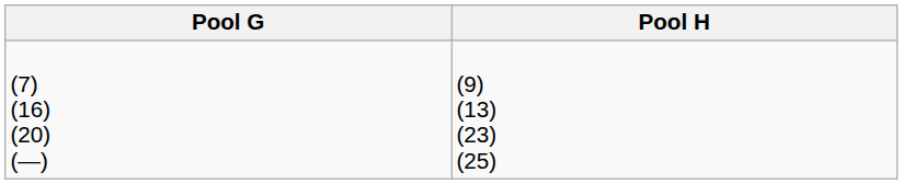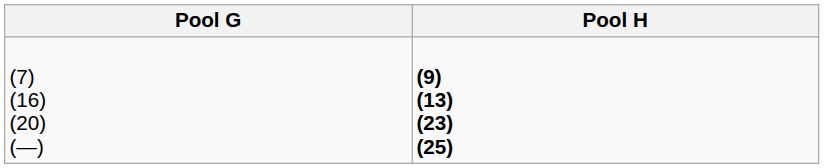(7) (16) (20) (—) | Pool H: normal -> bold
